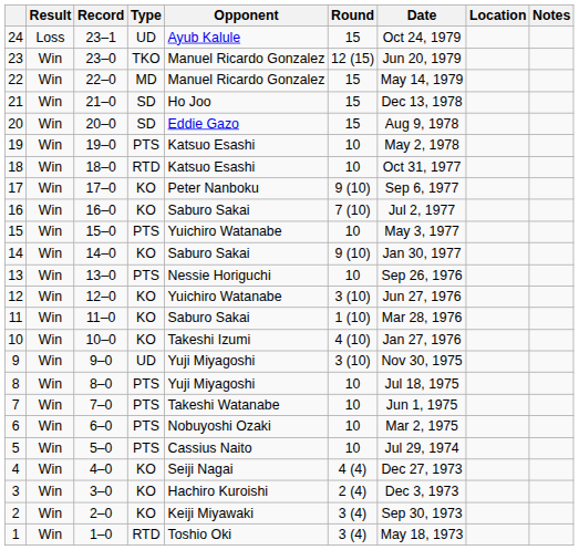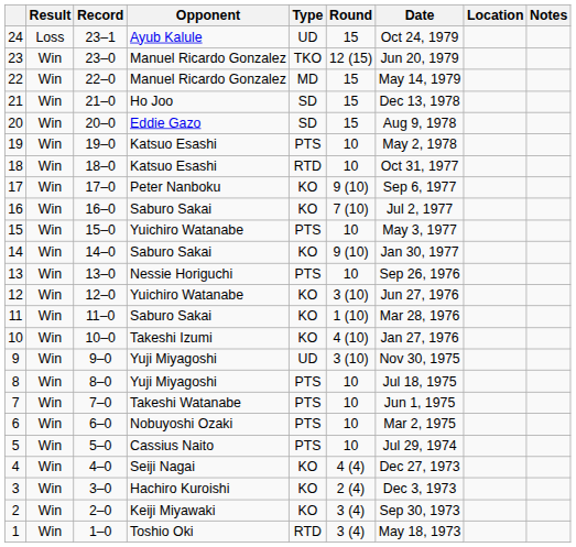columns swapped: Opponent <-> Type
